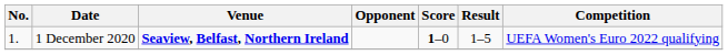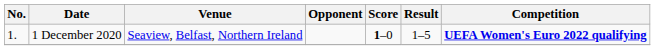1 December 2020 | Venue: bold -> normal
1 December 2020 | Competition: normal -> bold
